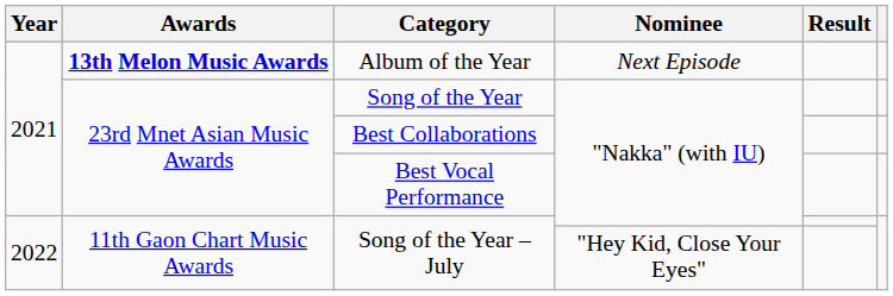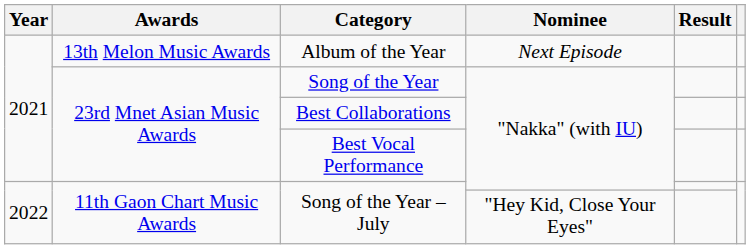Album of the Year | Awards: bold -> normal
